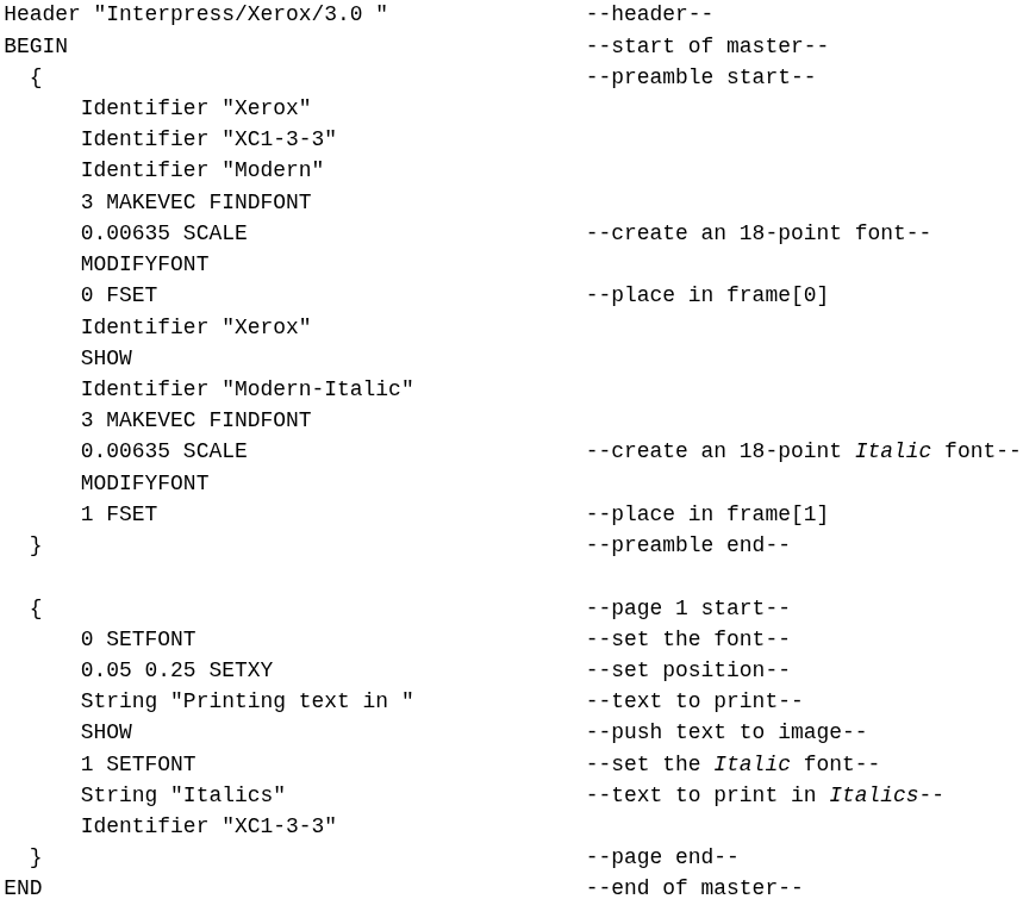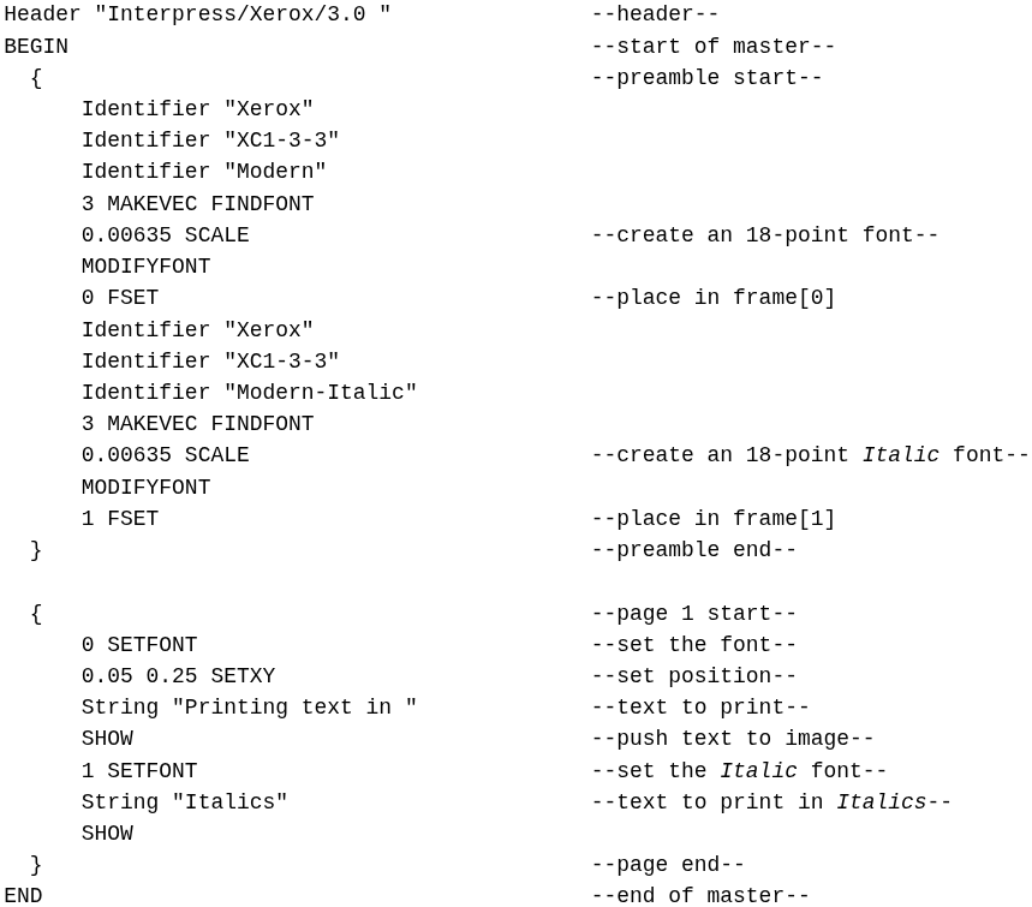row 12 | column 1: SHOW -> Identifier "XC1-3-3"
row 26 | column 1: Identifier "XC1-3-3" -> SHOW
